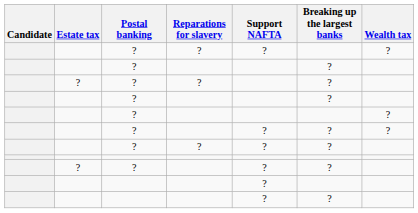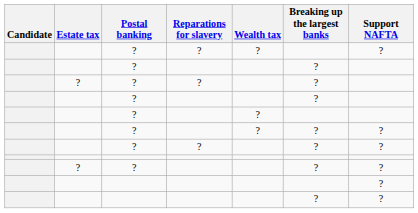columns swapped: Wealth tax <-> Support NAFTA
